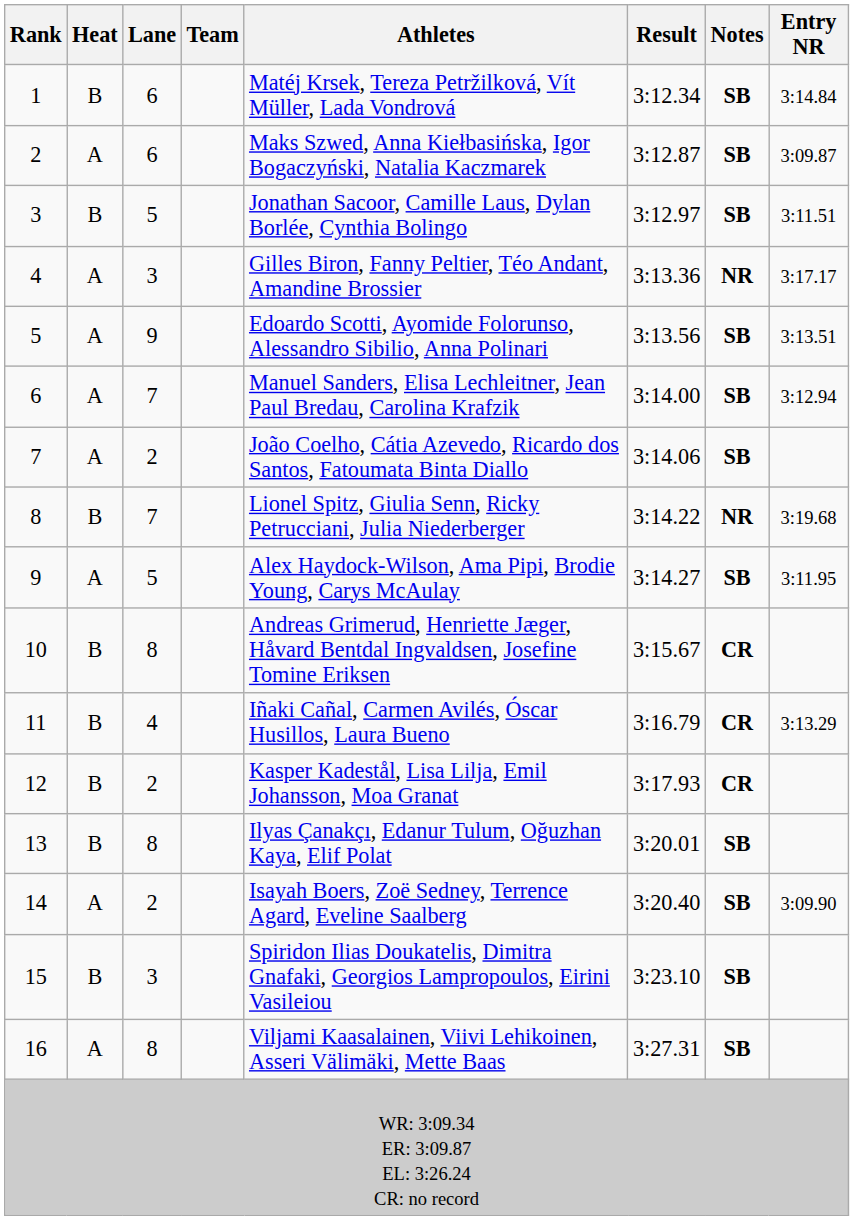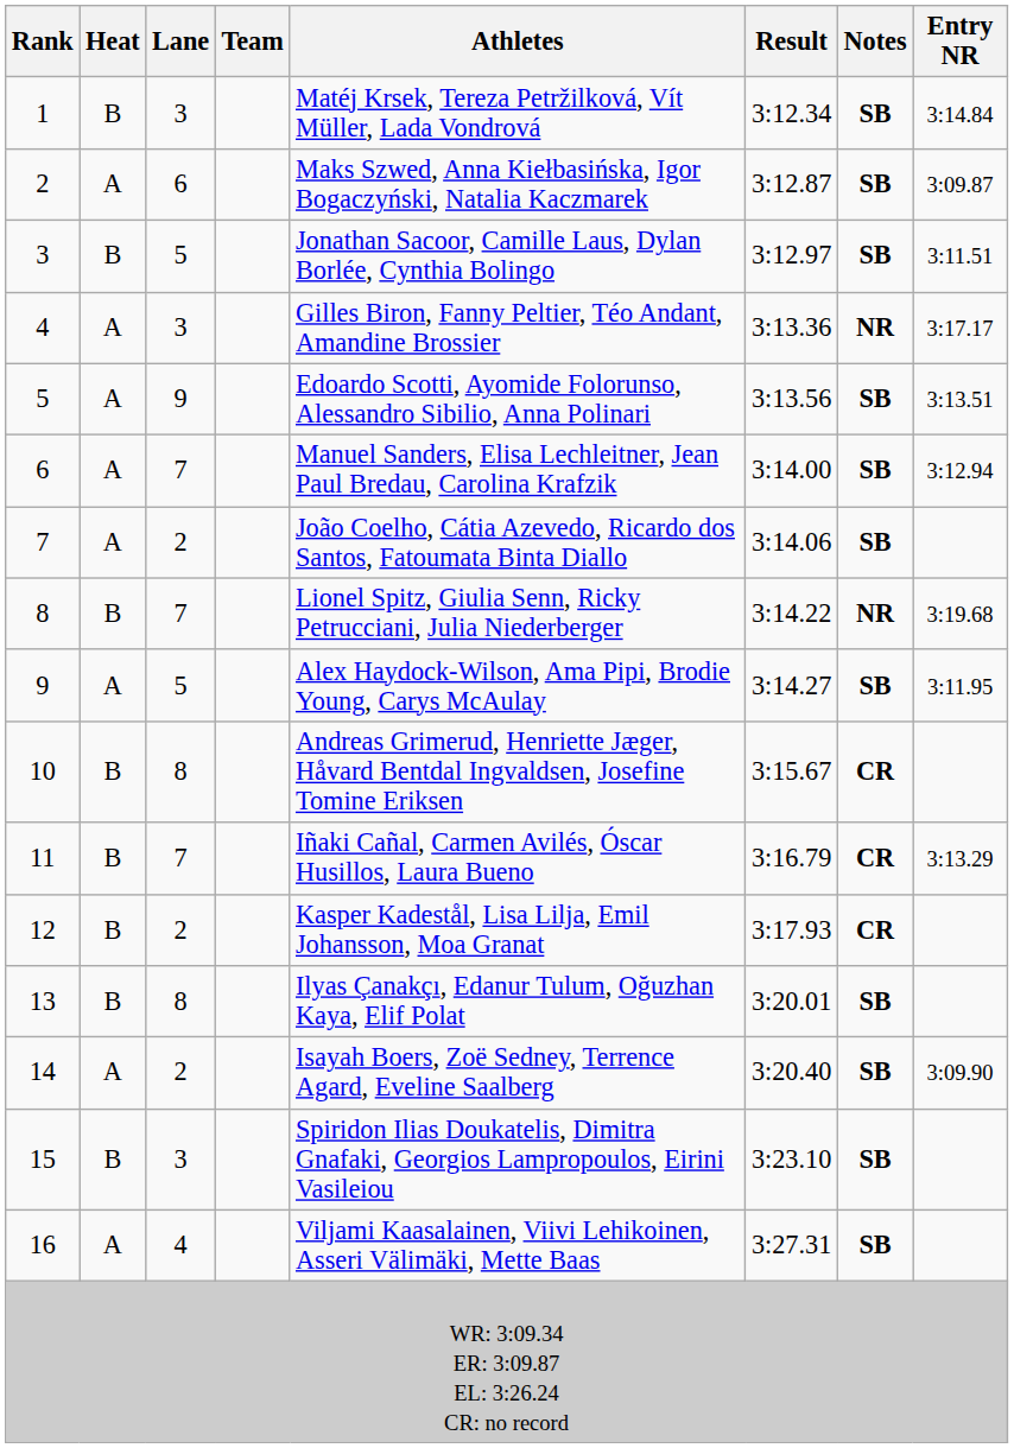1 | Lane: 6 -> 3
11 | Lane: 4 -> 7
16 | Lane: 8 -> 4
